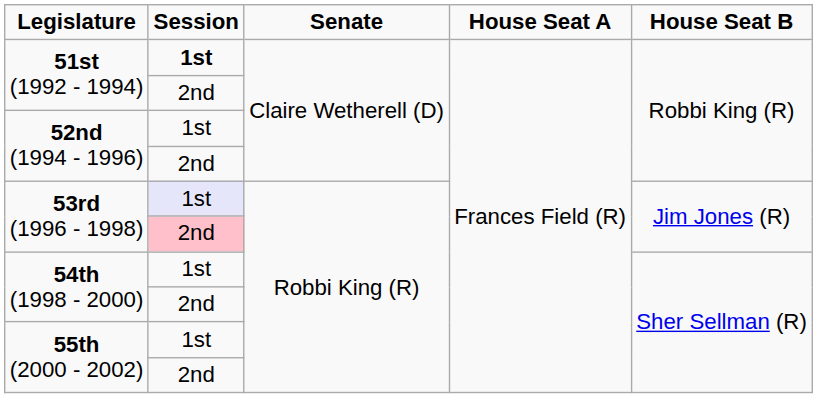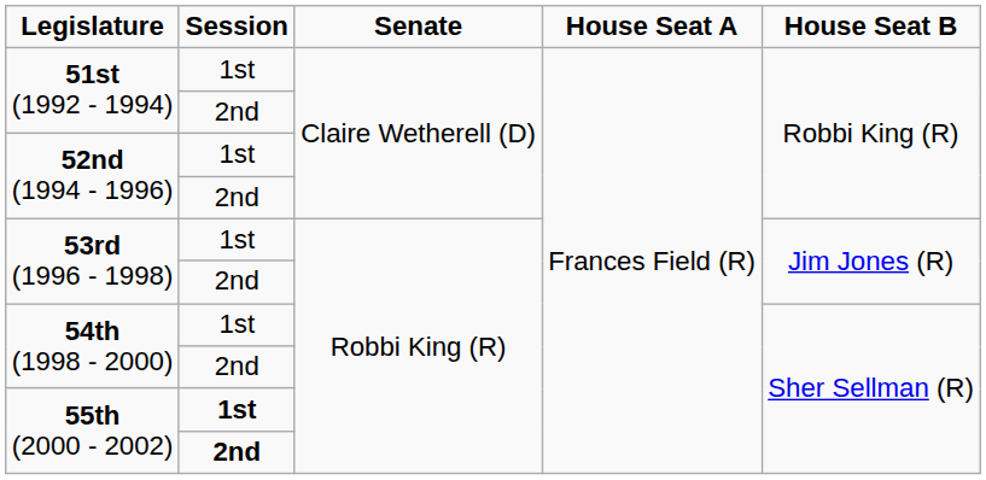51st (1992 - 1994) / 1st | Session: bold -> normal
53rd (1996 - 1998) / 1st | Session: lavender background -> no background
53rd (1996 - 1998) / 2nd | Session: pink background -> no background
55th (2000 - 2002) / 1st | Session: normal -> bold
55th (2000 - 2002) / 2nd | Session: normal -> bold
